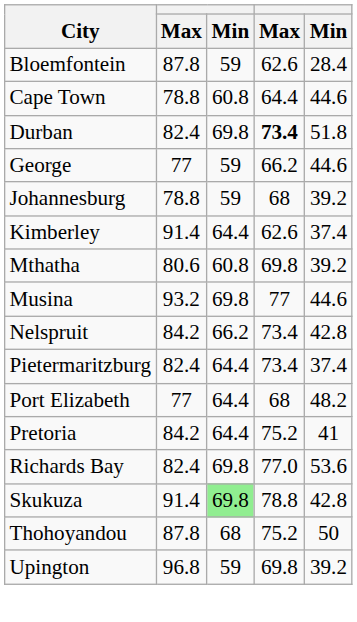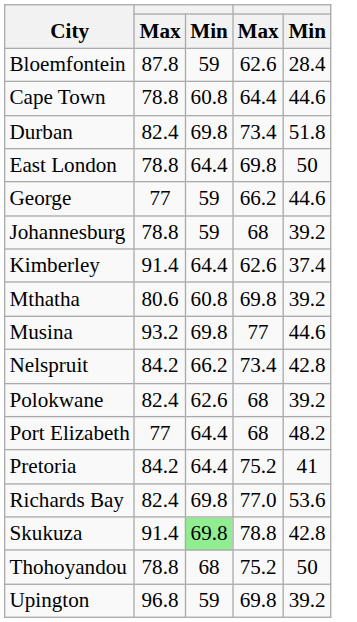Durban | column 4: bold -> normal
+ row: East London | 78.8 | 64.4 | 69.8 | 50
- row: Pietermaritzburg | 82.4 | 64.4 | 73.4 | 37.4
+ row: Polokwane | 82.4 | 62.6 | 68 | 39.2
Thohoyandou | column 2: 87.8 -> 78.8
